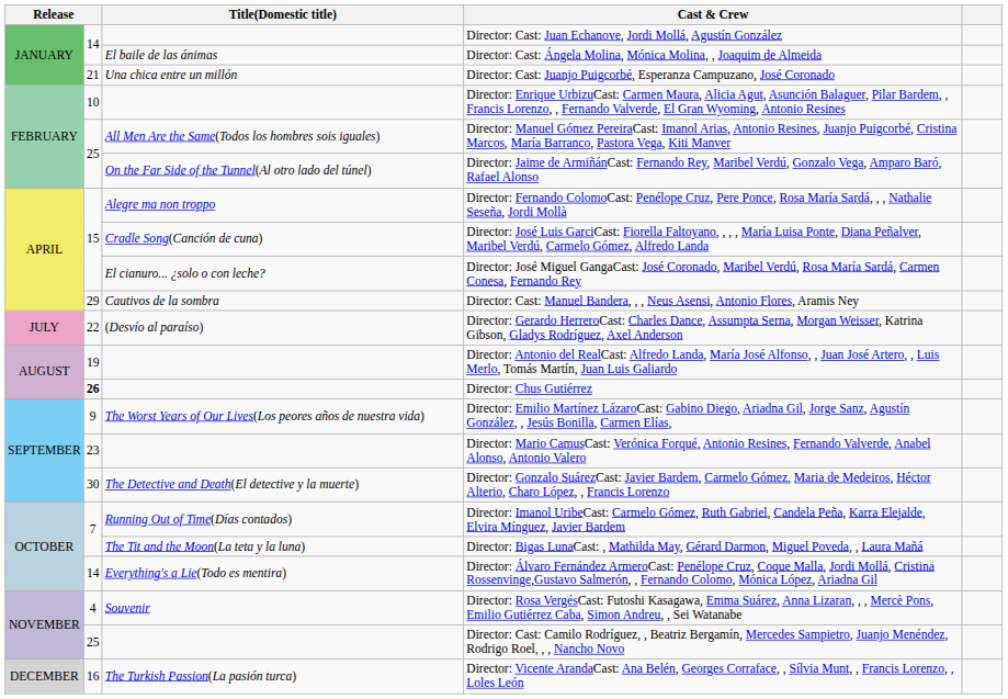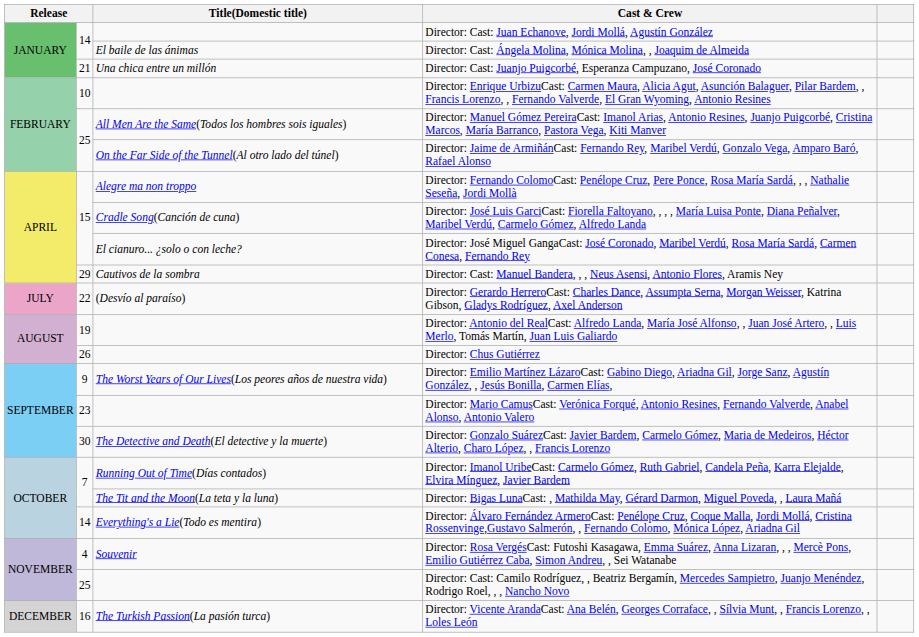Director: Chus Gutiérrez | column 2: bold -> normal
